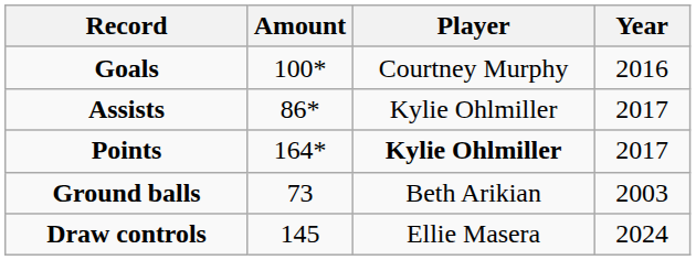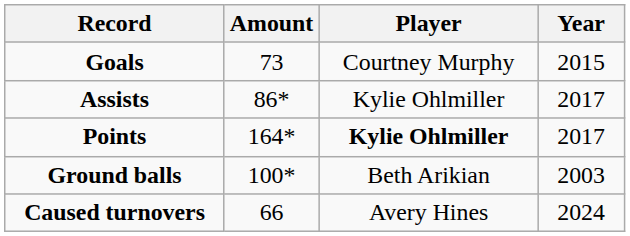Goals | Amount: 100* -> 73
Goals | Year: 2016 -> 2015
Ground balls | Amount: 73 -> 100*
- row: Draw controls | 145 | Ellie Masera | 2024
+ row: Caused turnovers | 66 | Avery Hines | 2024
